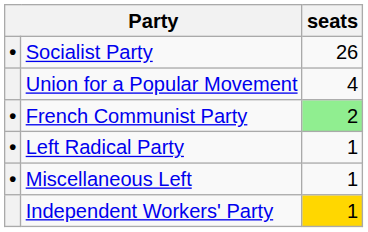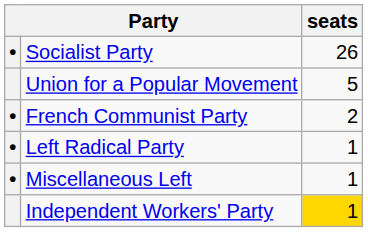Union for a Popular Movement | seats: 4 -> 5
French Communist Party | seats: lightgreen background -> no background
